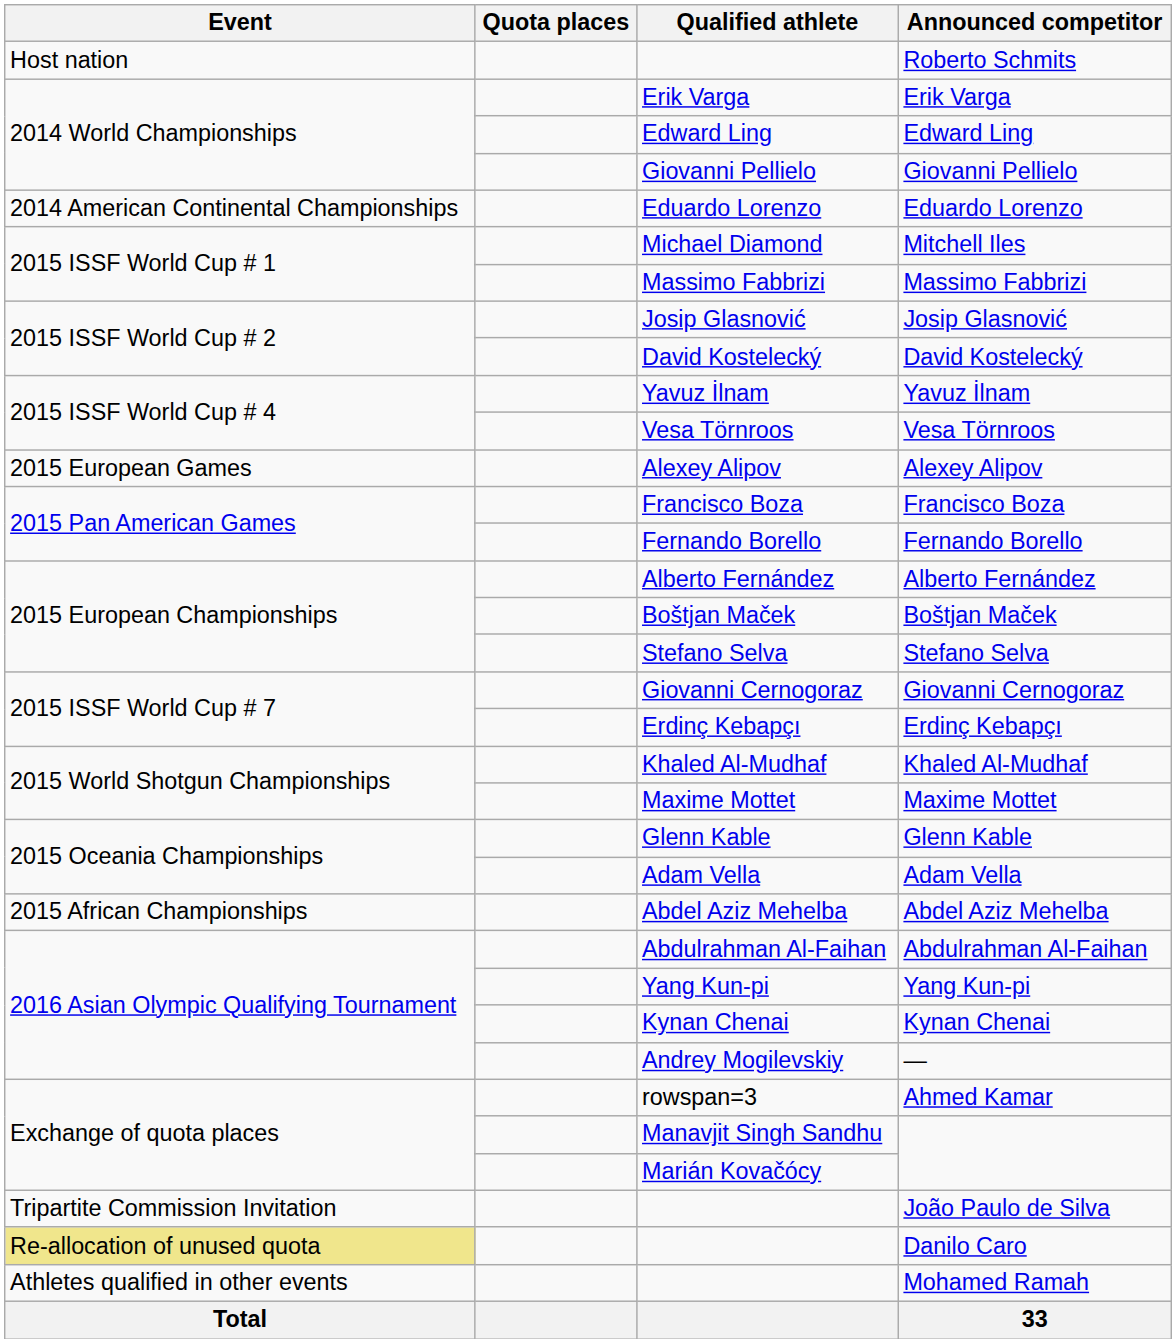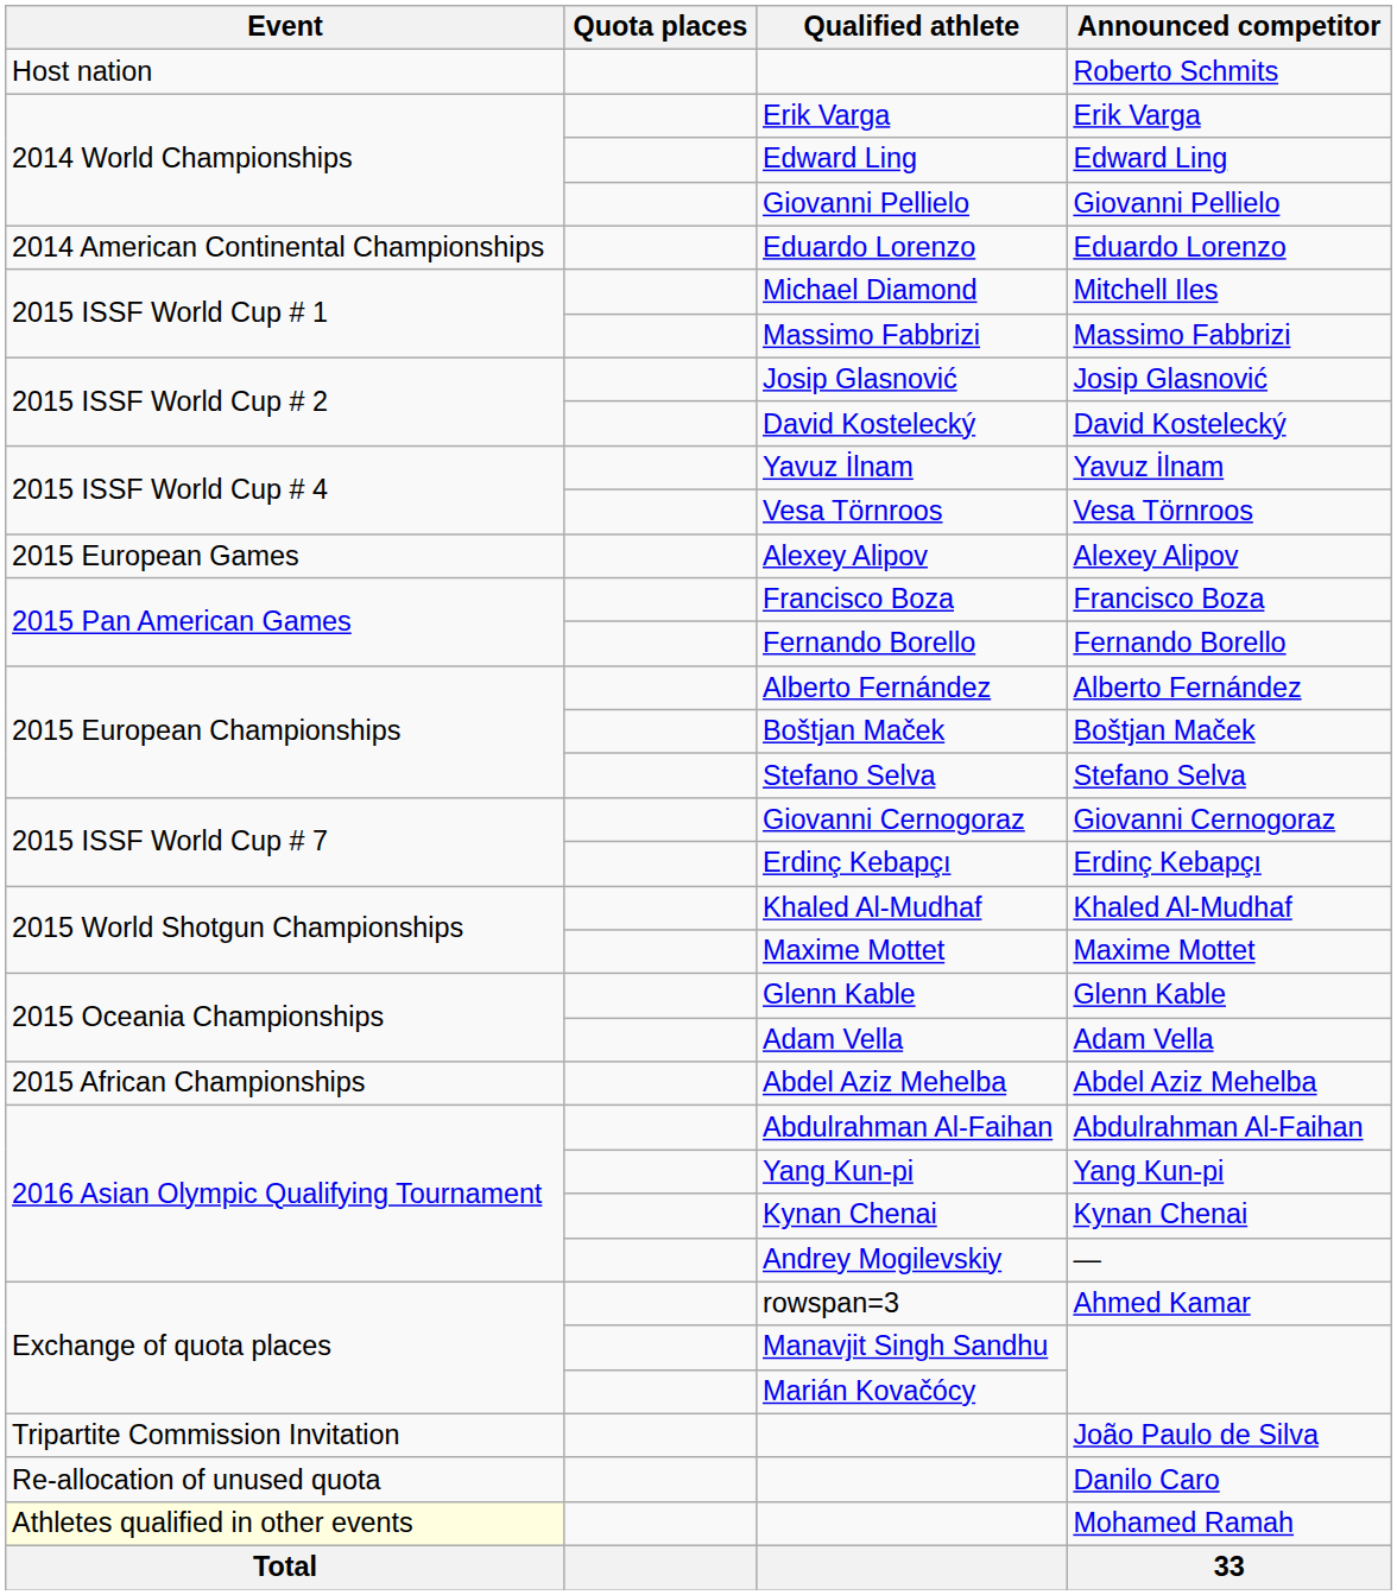Danilo Caro | Event: khaki background -> no background
Mohamed Ramah | Event: no background -> lightyellow background
